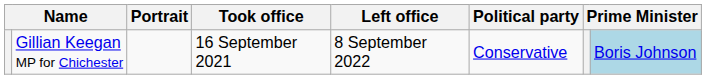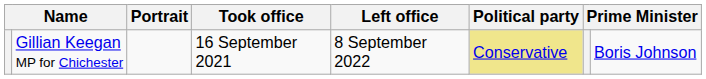Gillian Keegan MP for Chichester | Political party: no background -> khaki background
Gillian Keegan MP for Chichester | column 8: lightblue background -> no background
